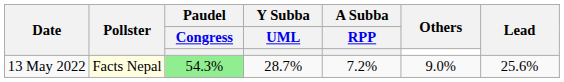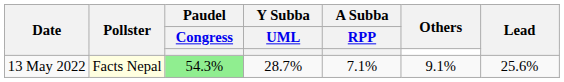13 May 2022 | A Subba / RPP: 7.2% -> 7.1%
13 May 2022 | Others: 9.0% -> 9.1%
